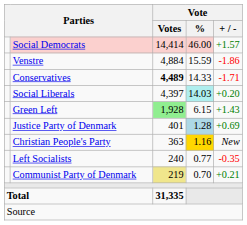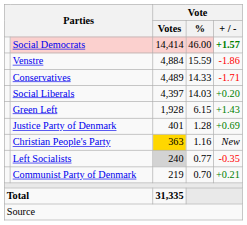Social Democrats | Vote / + / -: normal -> bold
Conservatives | Vote / Votes: bold -> normal
Social Liberals | Vote / %: paleturquoise background -> no background
Green Left | Vote / Votes: lightgreen background -> no background
Justice Party of Denmark | Vote / %: lightblue background -> no background
Christian People's Party | Vote / Votes: no background -> gold background
Christian People's Party | Vote / %: gold background -> no background
Left Socialists | Vote / Votes: no background -> lightgrey background
Communist Party of Denmark | Vote / Votes: khaki background -> no background
